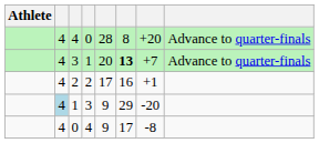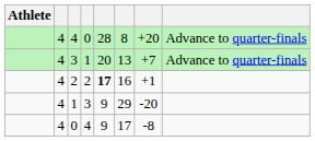row 3 | column 6: bold -> normal
row 4 | column 5: normal -> bold
row 5 | column 2: lightblue background -> no background
